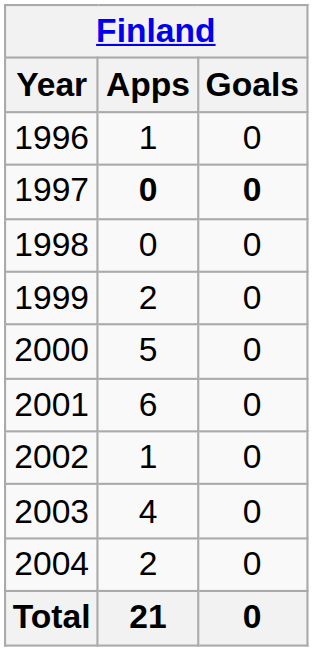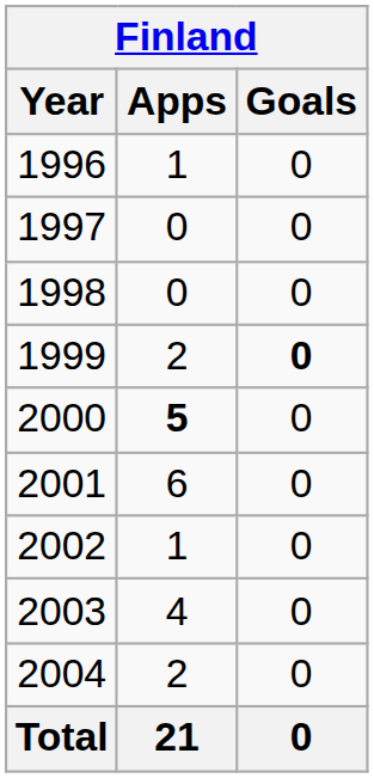1997 | Apps: bold -> normal
1997 | Goals: bold -> normal
1999 | Goals: normal -> bold
2000 | Apps: normal -> bold
